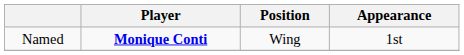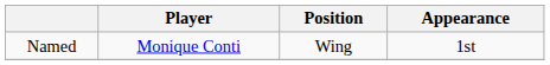Named | Player: bold -> normal
